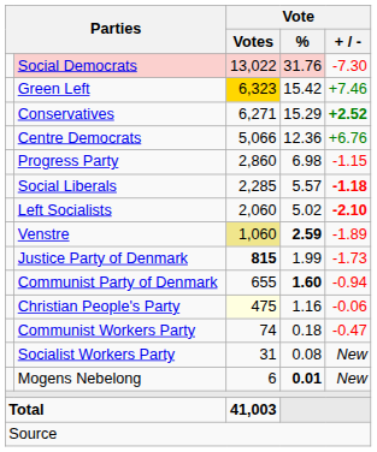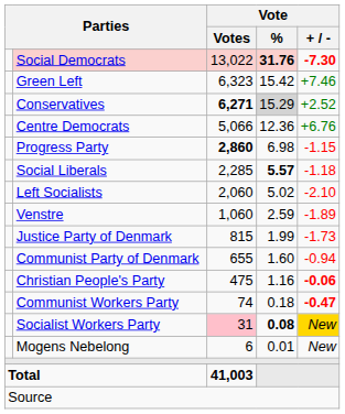Social Democrats | Vote / %: normal -> bold
Social Democrats | Vote / + / -: normal -> bold
Green Left | Vote / Votes: gold background -> no background
Conservatives | Vote / Votes: normal -> bold
Conservatives | Vote / %: no background -> lightgrey background
Conservatives | Vote / + / -: bold -> normal
Progress Party | Vote / Votes: normal -> bold
Social Liberals | Vote / %: normal -> bold
Social Liberals | Vote / + / -: bold -> normal
Left Socialists | Vote / + / -: bold -> normal
Venstre | Vote / Votes: khaki background -> no background
Venstre | Vote / %: bold -> normal
Justice Party of Denmark | Vote / Votes: bold -> normal
Communist Party of Denmark | Vote / %: bold -> normal
Christian People's Party | Vote / Votes: lightyellow background -> no background
Christian People's Party | Vote / + / -: normal -> bold
Communist Workers Party | Vote / + / -: normal -> bold
Socialist Workers Party | Vote / Votes: no background -> pink background
Socialist Workers Party | Vote / %: normal -> bold
Socialist Workers Party | Vote / + / -: no background -> gold background
Mogens Nebelong | Vote / %: bold -> normal
